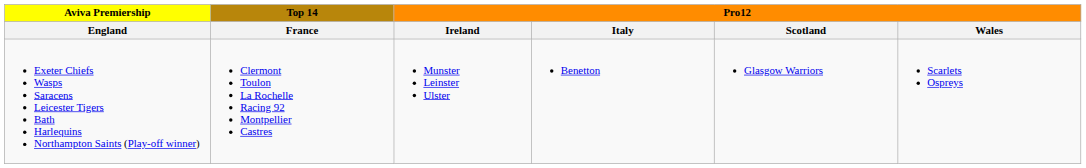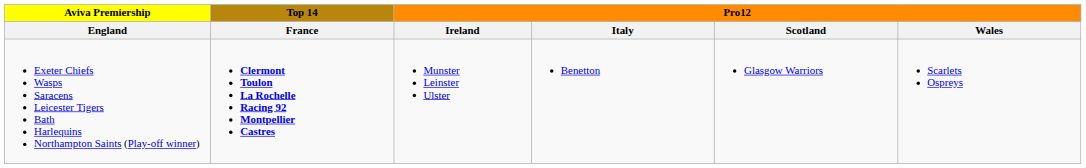row 3 | Top 14 / France: normal -> bold
